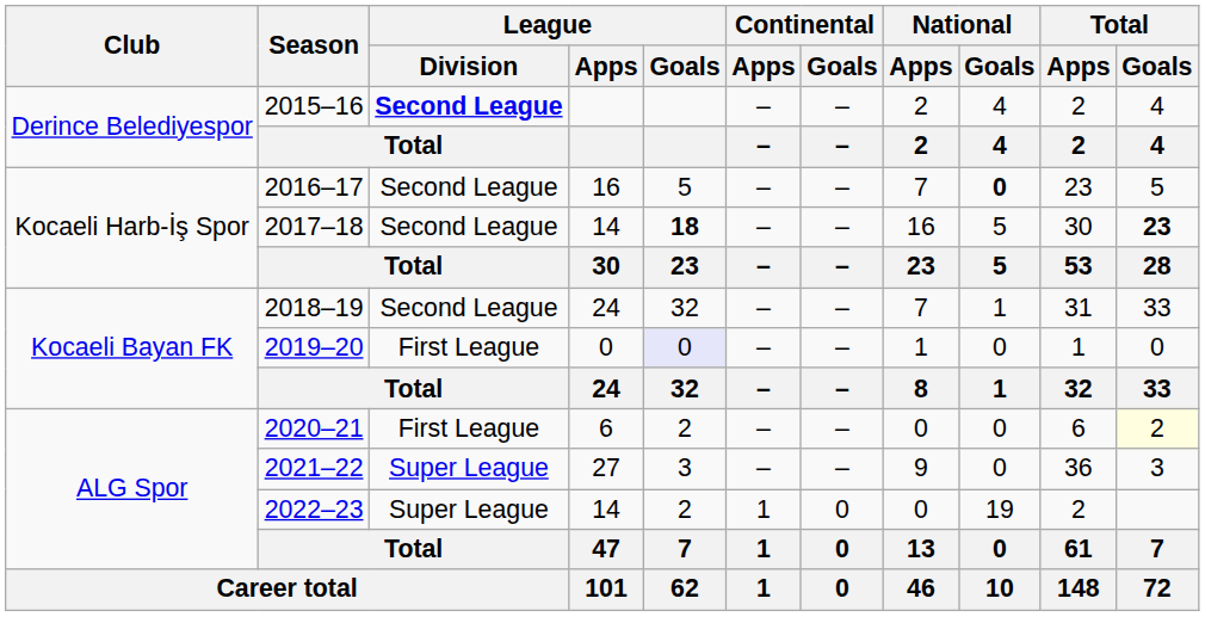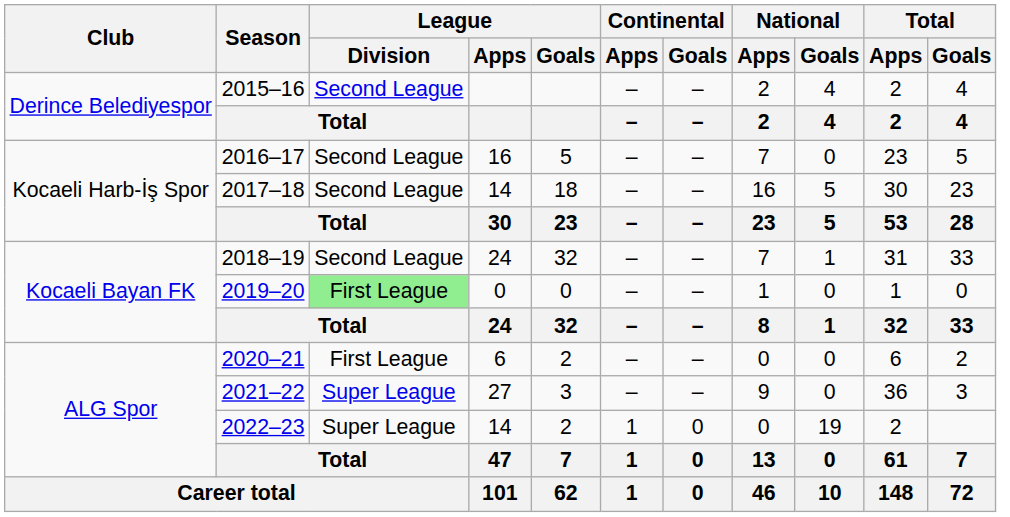2015–16 | League / Division: bold -> normal
2016–17 | National / Goals: bold -> normal
2017–18 | League / Goals: bold -> normal
2017–18 | Total / Goals: bold -> normal
2019–20 | League / Division: no background -> lightgreen background
2019–20 | League / Goals: lavender background -> no background
2020–21 | Total / Goals: lightyellow background -> no background
